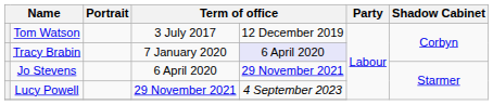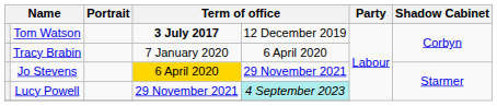Tom Watson | column 4: normal -> bold
Tracy Brabin | column 5: lavender background -> no background
Jo Stevens | column 4: no background -> gold background
Lucy Powell | column 5: no background -> paleturquoise background
